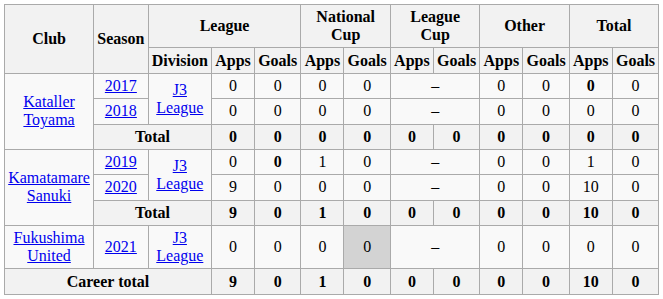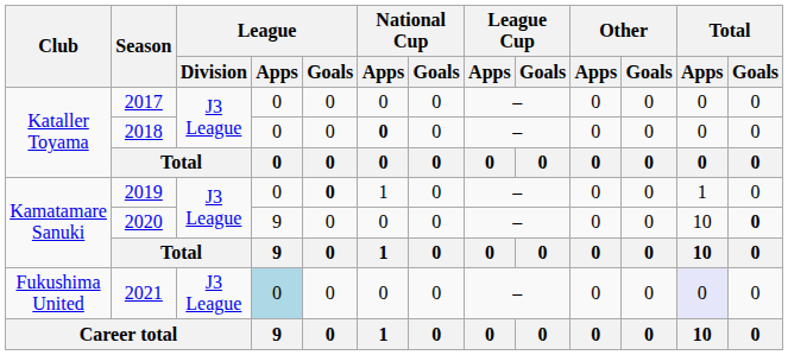2017 | Total / Apps: bold -> normal
2018 | National Cup / Apps: normal -> bold
2020 | Total / Goals: normal -> bold
2021 | League / Apps: no background -> lightblue background
2021 | National Cup / Goals: lightgrey background -> no background
2021 | Total / Apps: no background -> lavender background
